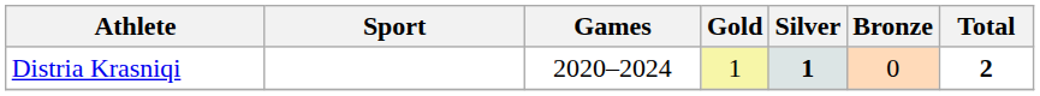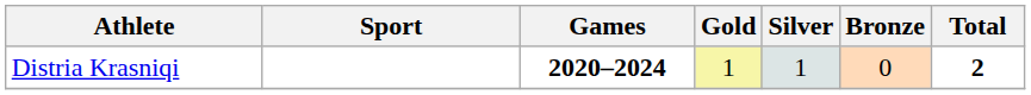Distria Krasniqi | Games: normal -> bold
Distria Krasniqi | Silver: bold -> normal
